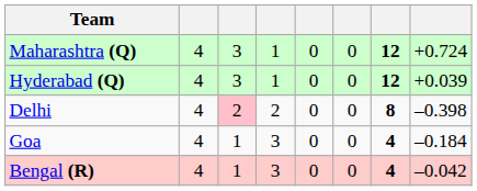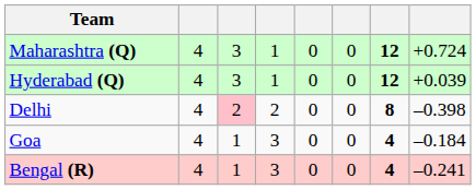Bengal (R) | column 8: –0.042 -> –0.241
